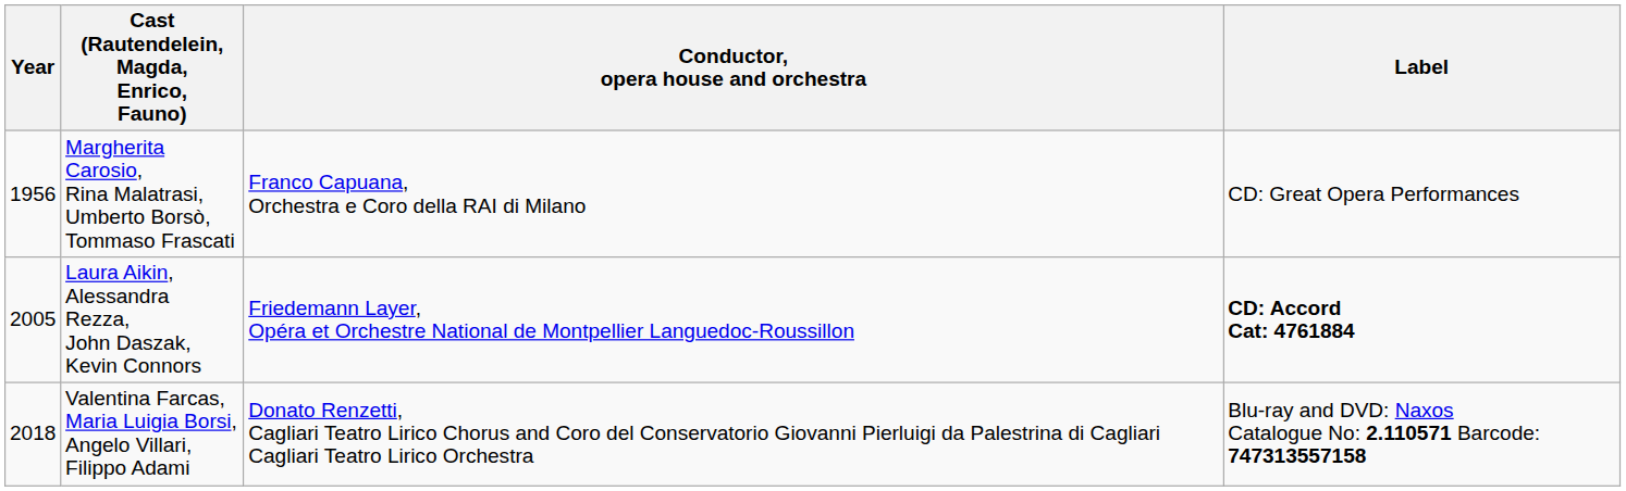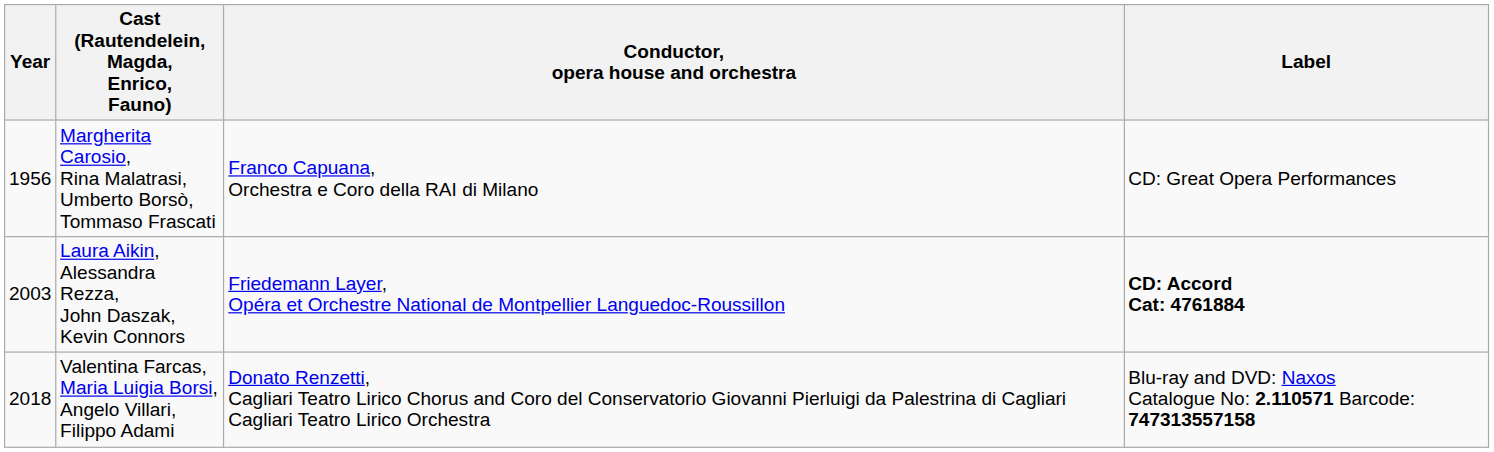Laura Aikin, Alessandra Rezza, John Daszak, Kevin Connors | Year: 2005 -> 2003
